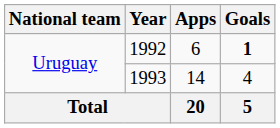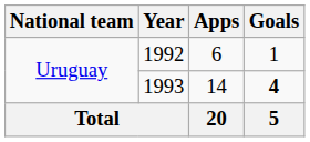1992 | Goals: bold -> normal
1993 | Goals: normal -> bold
